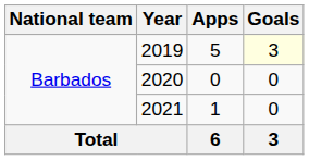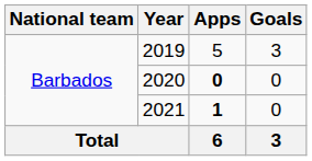2019 | Goals: lightyellow background -> no background
2020 | Apps: normal -> bold
2021 | Apps: normal -> bold
